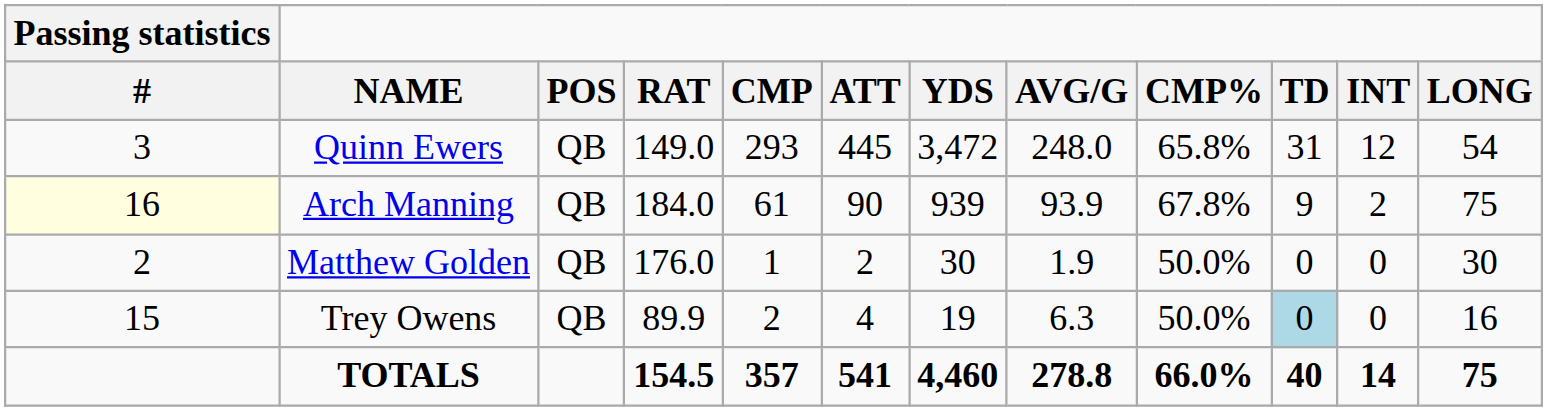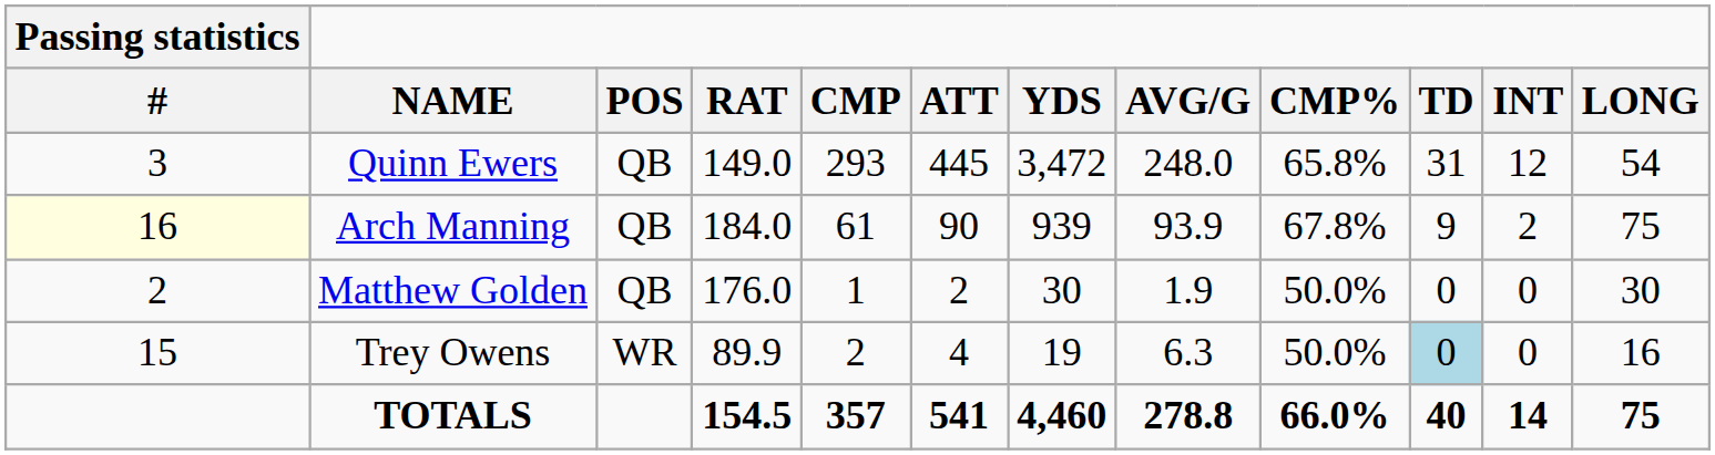Trey Owens | POS: QB -> WR
